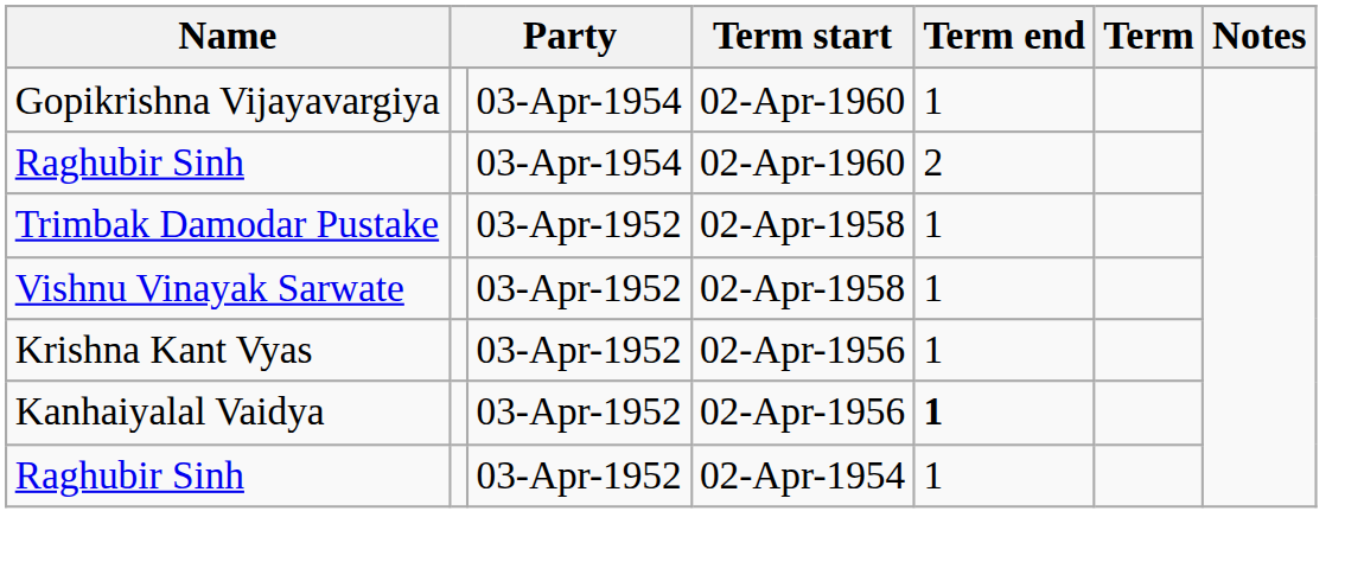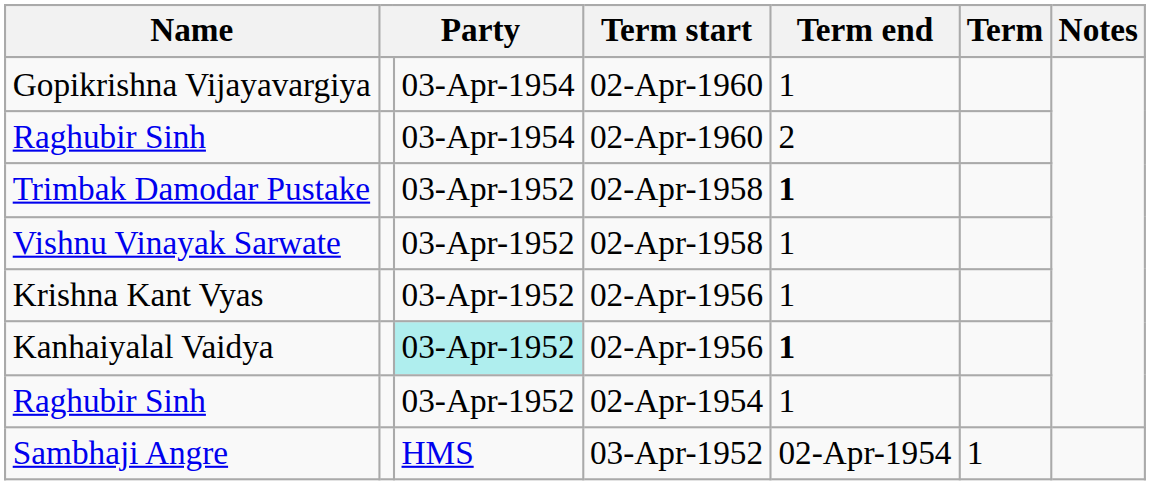Trimbak Damodar Pustake | Term end: normal -> bold
Kanhaiyalal Vaidya | column 3: no background -> paleturquoise background
+ row: Sambhaji Angre | HMS | 03-Apr-1952 | 02-Apr-1954 | 1
